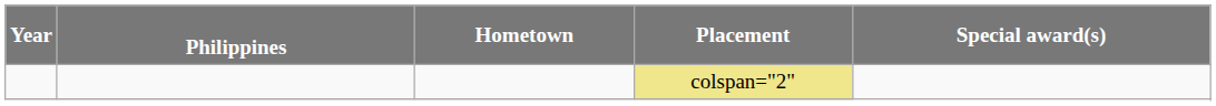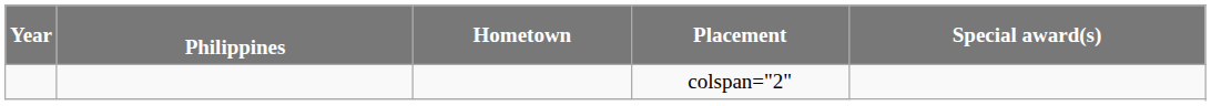colspan="2" | Placement: khaki background -> no background
